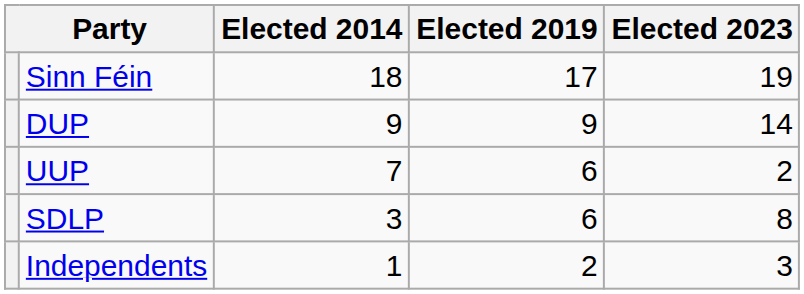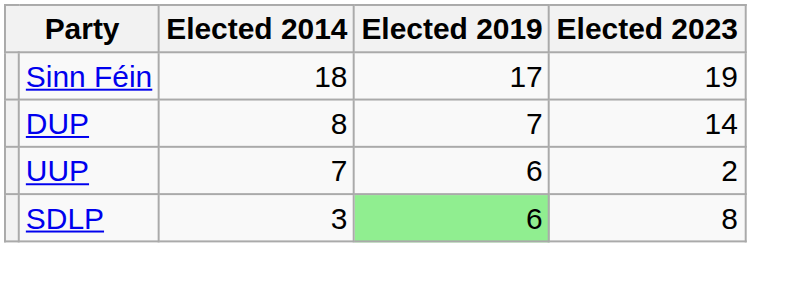DUP | Elected 2014: 9 -> 8
DUP | Elected 2019: 9 -> 7
SDLP | Elected 2019: no background -> lightgreen background
- row: Independents | 1 | 2 | 3
